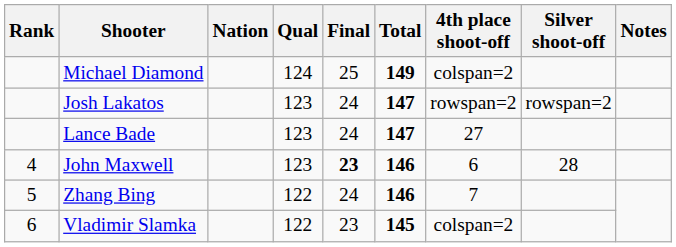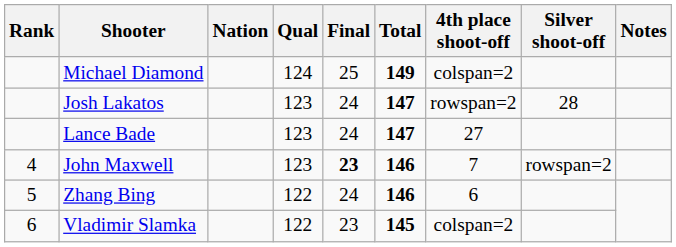Josh Lakatos | Silver shoot-off: rowspan=2 -> 28
John Maxwell | 4th place shoot-off: 6 -> 7
John Maxwell | Silver shoot-off: 28 -> rowspan=2
Zhang Bing | 4th place shoot-off: 7 -> 6
